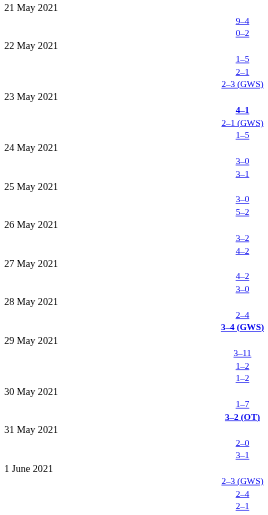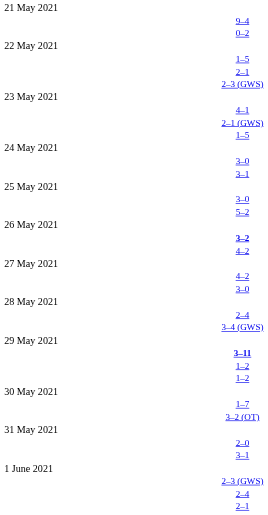4–1 | column 2: bold -> normal
3–2 | column 2: normal -> bold
3–4 (GWS) | column 2: bold -> normal
3–11 | column 2: normal -> bold
3–2 (OT) | column 2: bold -> normal
